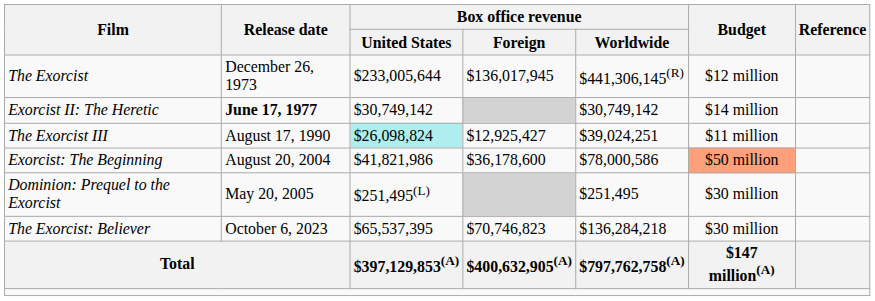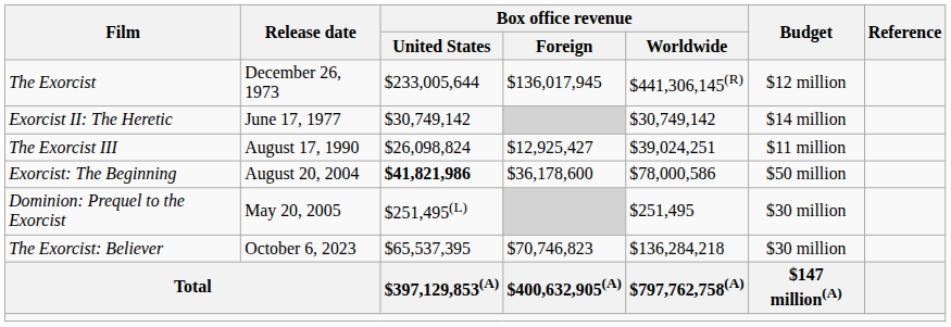Exorcist II: The Heretic | Release date: bold -> normal
The Exorcist III | Box office revenue / United States: paleturquoise background -> no background
Exorcist: The Beginning | Box office revenue / United States: normal -> bold
Exorcist: The Beginning | Budget: lightsalmon background -> no background
